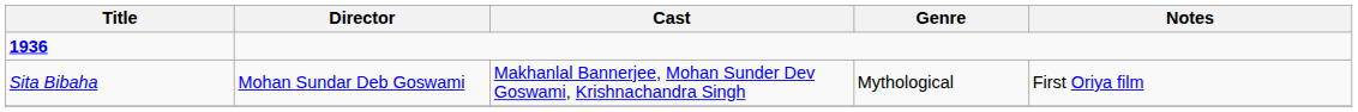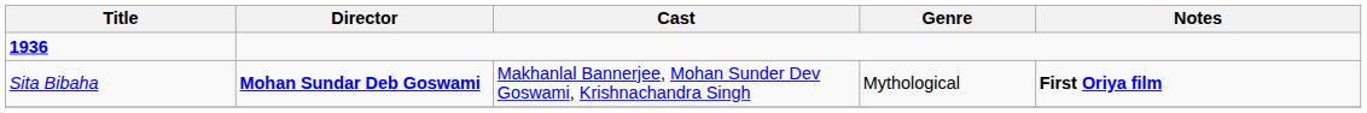Sita Bibaha | Director: normal -> bold
Sita Bibaha | Notes: normal -> bold
